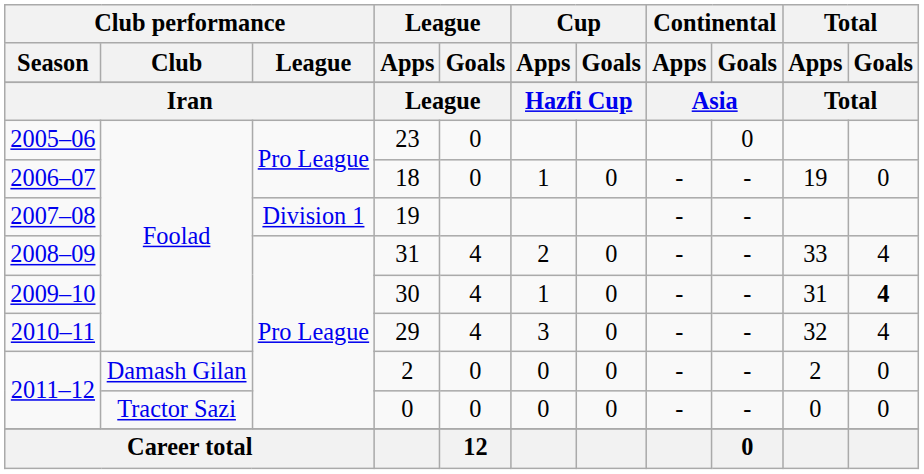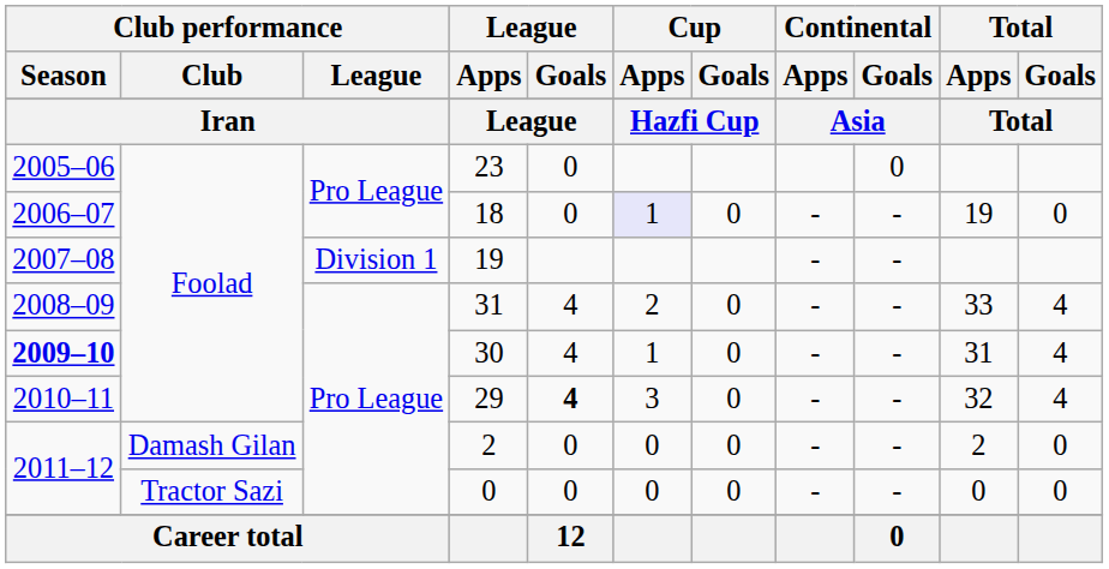18 | Cup / Apps: no background -> lavender background
30 | Club performance / Season: normal -> bold
30 | Total / Goals: bold -> normal
29 | League / Goals: normal -> bold
